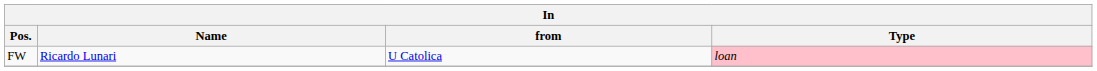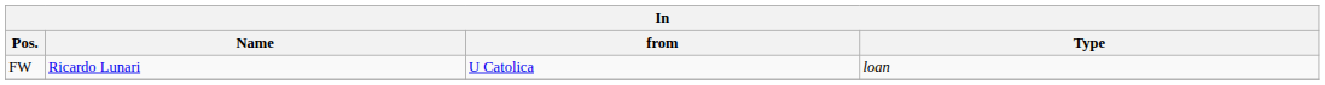FW | Type: pink background -> no background
